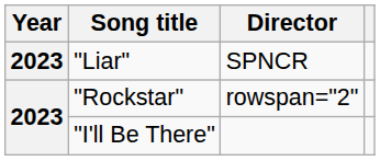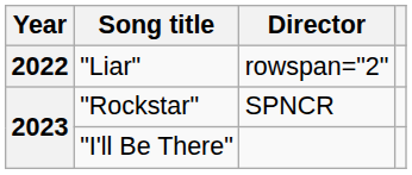"Liar" | Year: 2023 -> 2022
"Liar" | Director: SPNCR -> rowspan="2"
"Rockstar" | Director: rowspan="2" -> SPNCR
